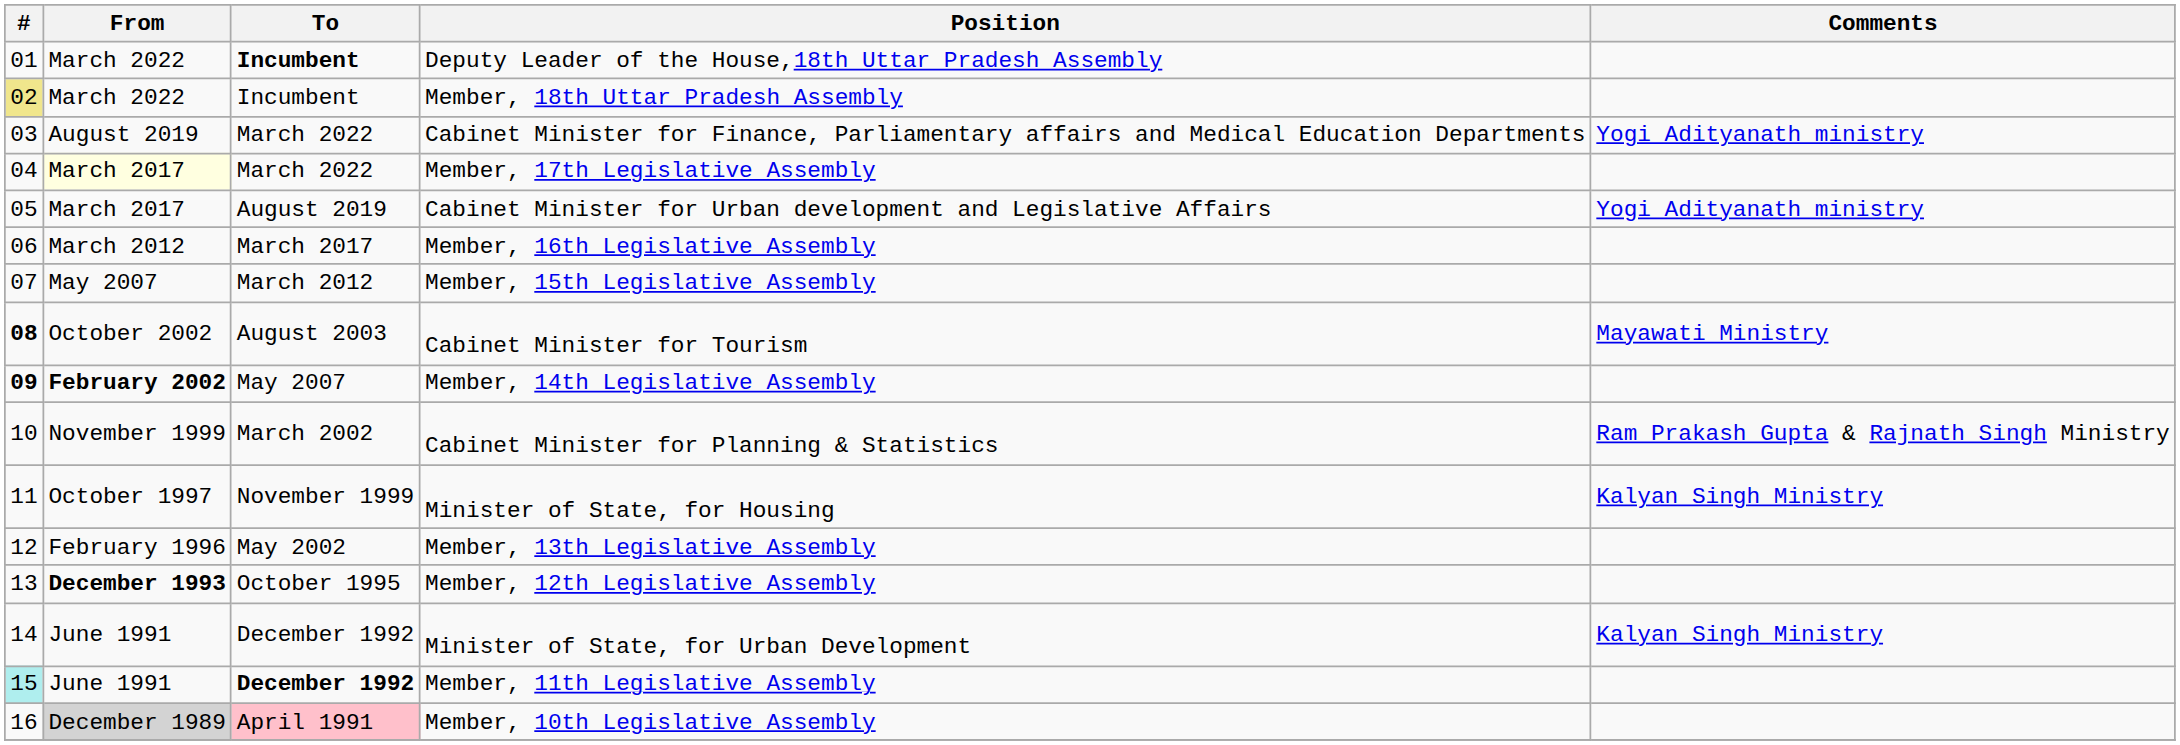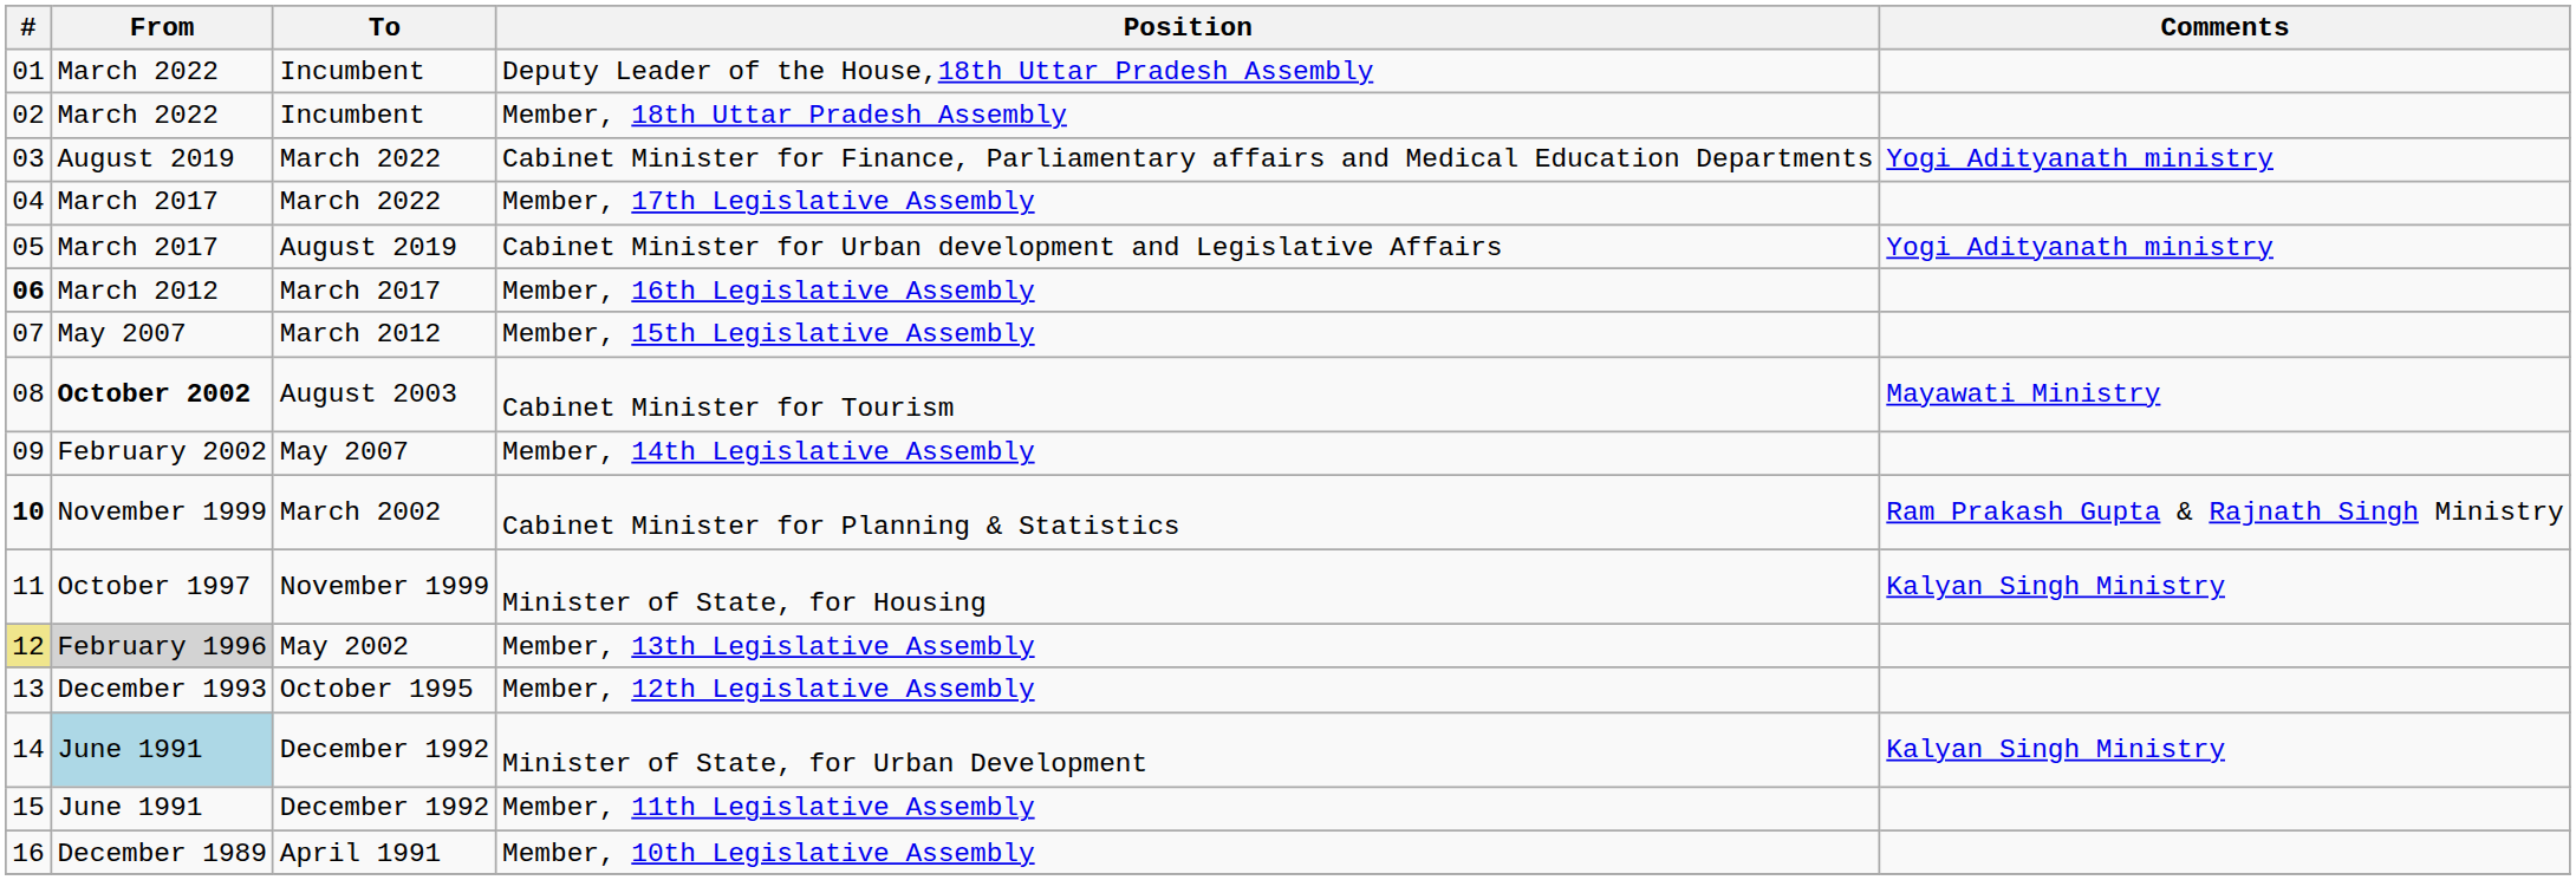Deputy Leader of the House,18th Uttar Pradesh Assembly | To: bold -> normal
Member, 18th Uttar Pradesh Assembly | #: khaki background -> no background
Member, 17th Legislative Assembly | From: lightyellow background -> no background
Member, 16th Legislative Assembly | #: normal -> bold
Cabinet Minister for Tourism | #: bold -> normal
Cabinet Minister for Tourism | From: normal -> bold
Member, 14th Legislative Assembly | #: bold -> normal
Member, 14th Legislative Assembly | From: bold -> normal
Cabinet Minister for Planning & Statistics | #: normal -> bold
Member, 13th Legislative Assembly | #: no background -> khaki background
Member, 13th Legislative Assembly | From: no background -> lightgrey background
Member, 12th Legislative Assembly | From: bold -> normal
Minister of State, for Urban Development | From: no background -> lightblue background
Member, 11th Legislative Assembly | #: paleturquoise background -> no background
Member, 11th Legislative Assembly | To: bold -> normal
Member, 10th Legislative Assembly | From: lightgrey background -> no background
Member, 10th Legislative Assembly | To: pink background -> no background
